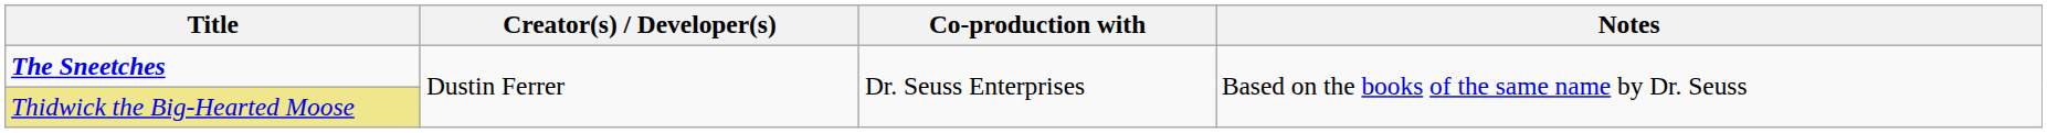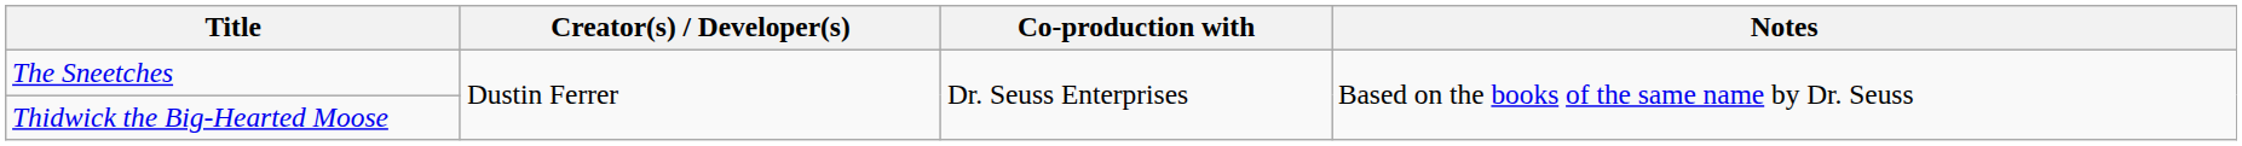The Sneetches | Title: bold -> normal
Thidwick the Big-Hearted Moose | Title: khaki background -> no background
